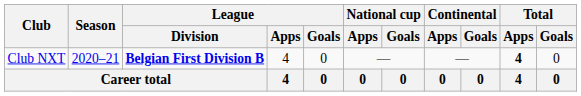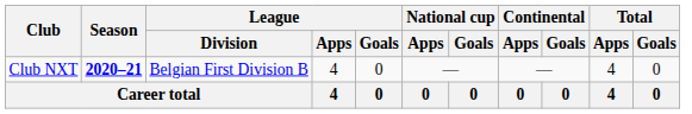Club NXT | Season: normal -> bold
Club NXT | League / Division: bold -> normal
Club NXT | Total / Apps: bold -> normal
